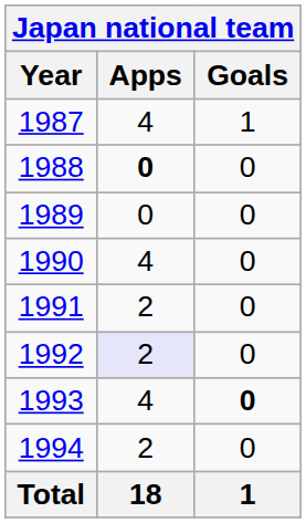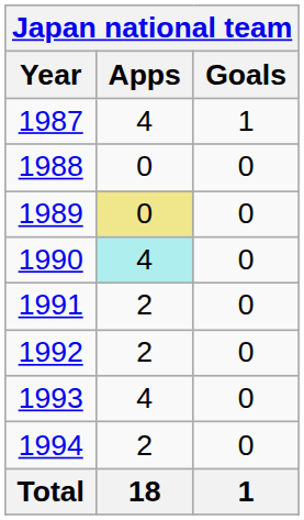1988 | Apps: bold -> normal
1989 | Apps: no background -> khaki background
1990 | Apps: no background -> paleturquoise background
1992 | Apps: lavender background -> no background
1993 | Goals: bold -> normal
